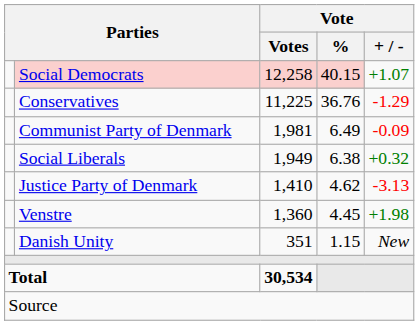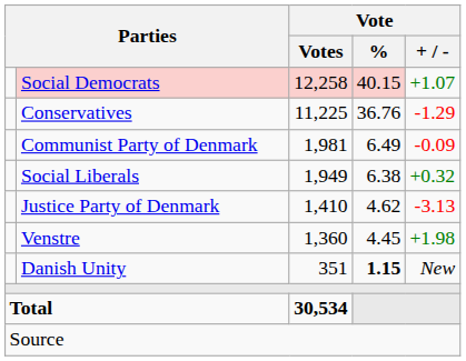Danish Unity | Vote / %: normal -> bold
